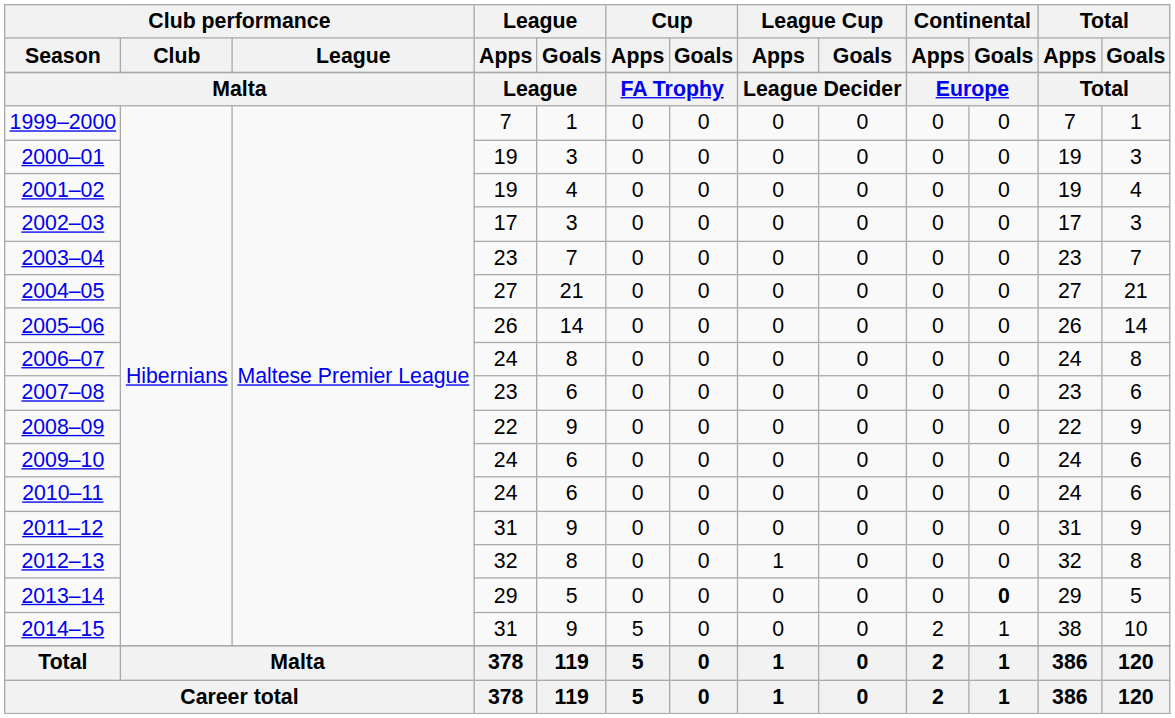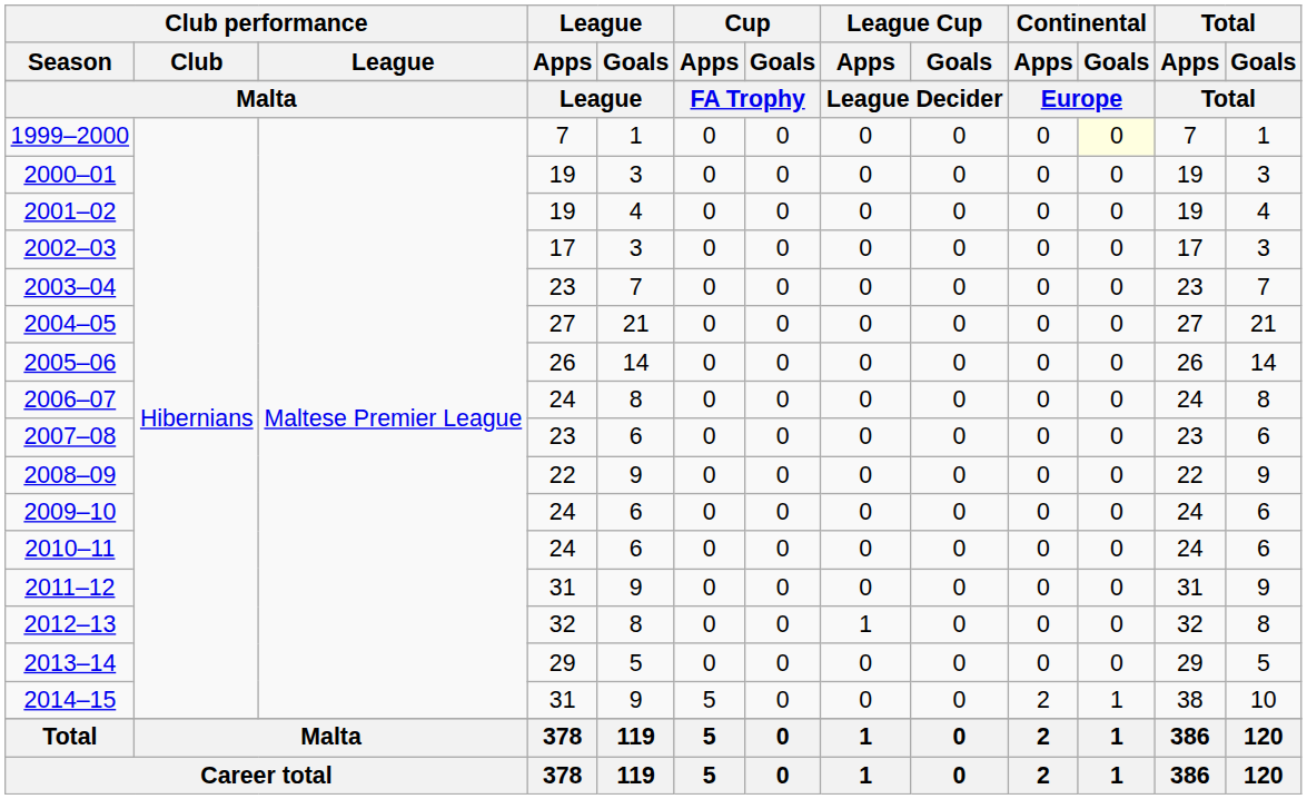1999–2000 | Continental / Goals: no background -> lightyellow background
2013–14 | Continental / Goals: bold -> normal
